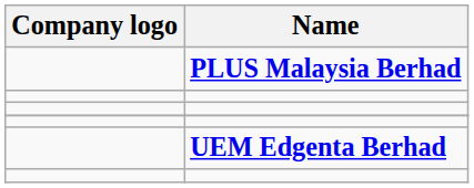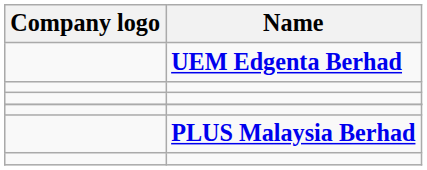row 2 | Name: PLUS Malaysia Berhad -> UEM Edgenta Berhad
row 6 | Name: UEM Edgenta Berhad -> PLUS Malaysia Berhad
